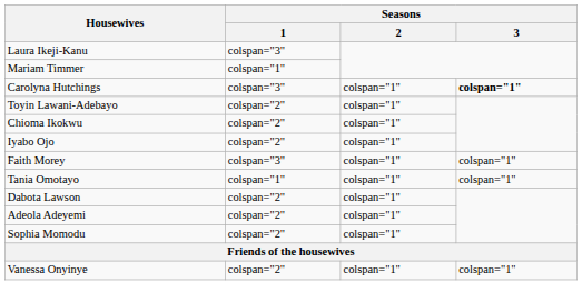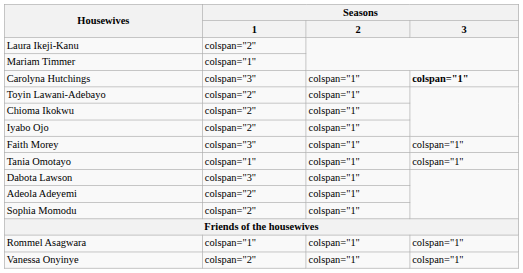Laura Ikeji-Kanu | Seasons / 1: colspan="3" -> colspan="2"
Dabota Lawson | Seasons / 1: colspan="2" -> colspan="3"
+ row: Rommel Asagwara | colspan="1" | colspan="1" | colspan="1"
